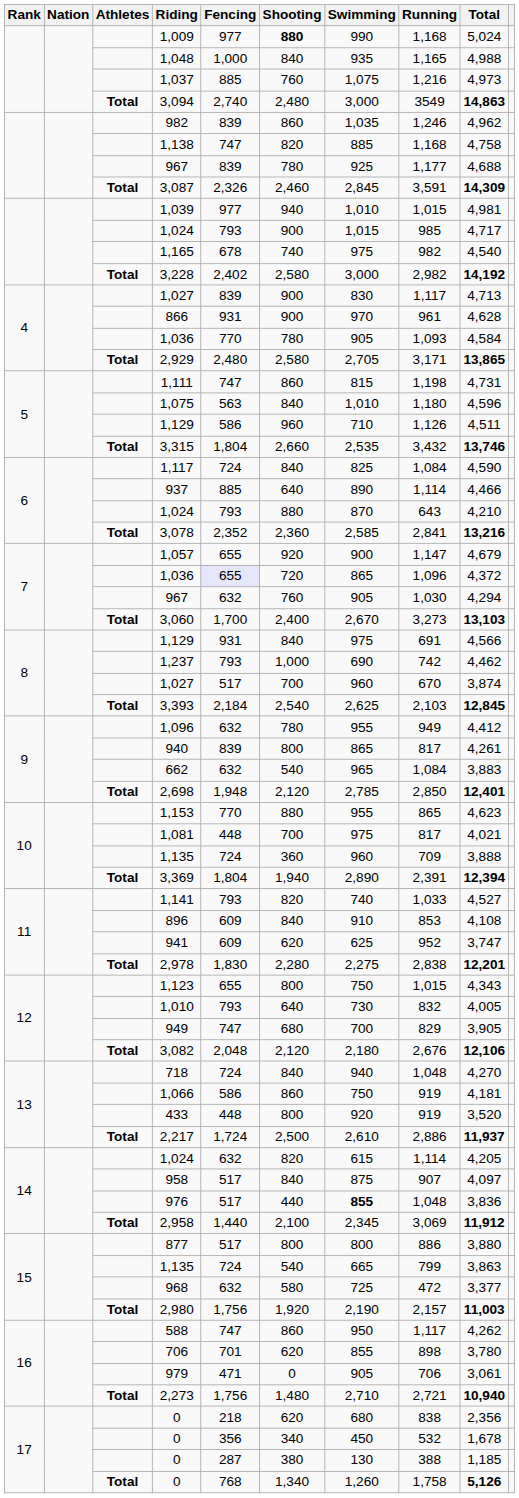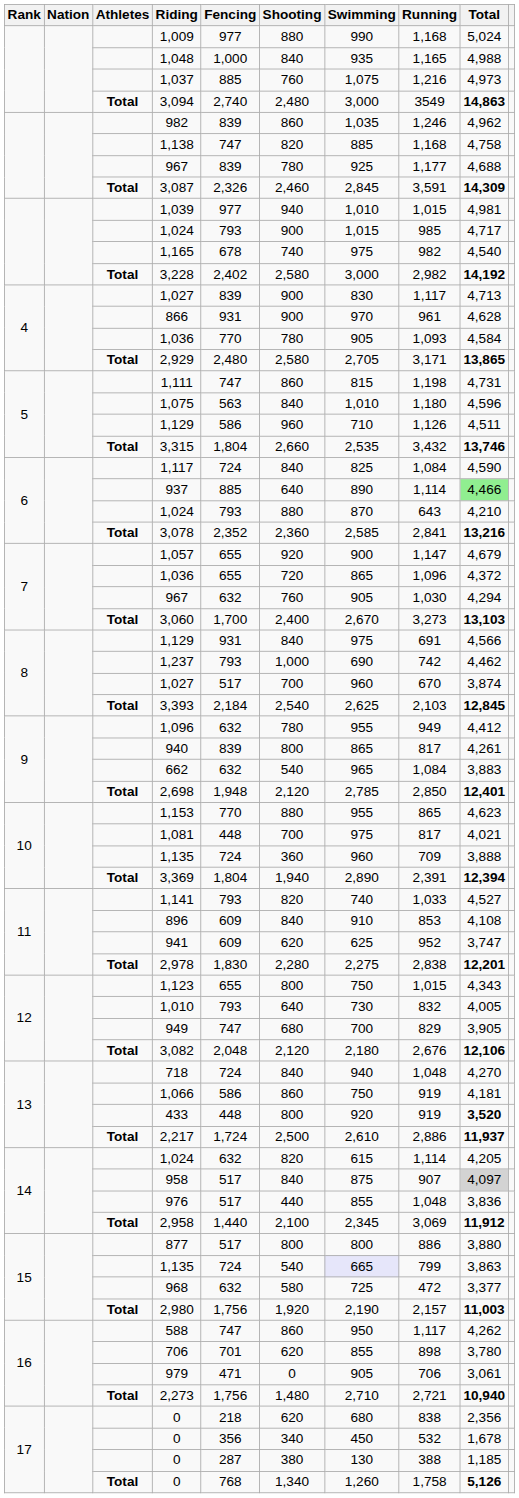1,009 | Shooting: bold -> normal
937 | Total: no background -> lightgreen background
7 / 1,036 | Fencing: lavender background -> no background
433 | Total: normal -> bold
958 | Total: no background -> lightgrey background
976 | Swimming: bold -> normal
15 / 1,135 | Swimming: no background -> lavender background
